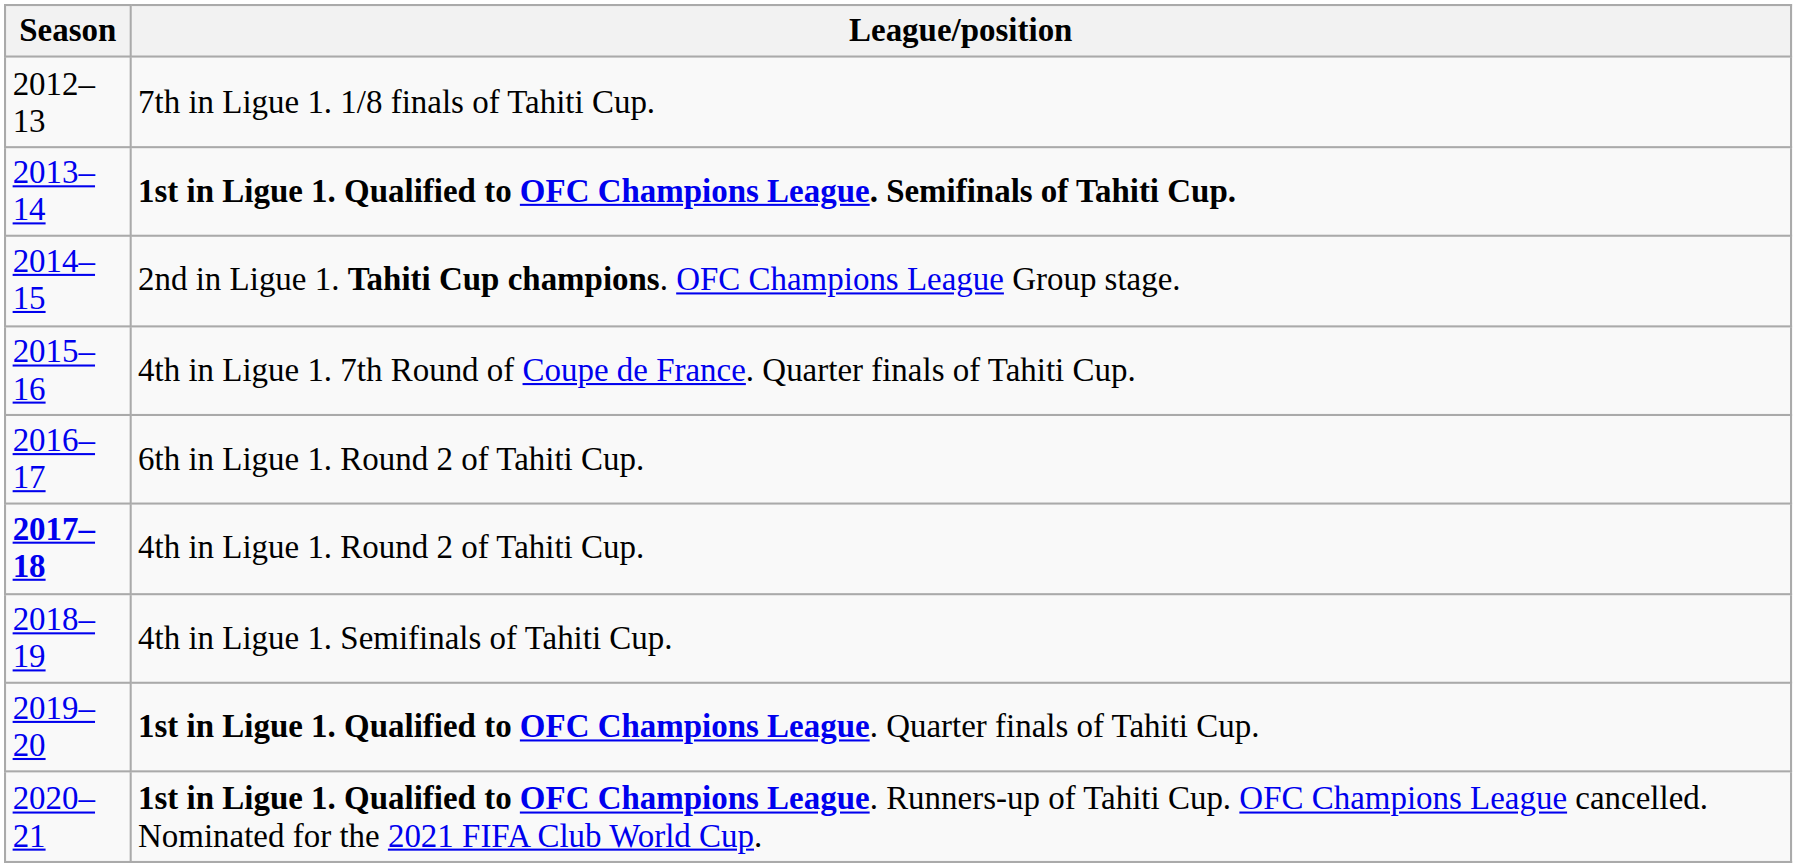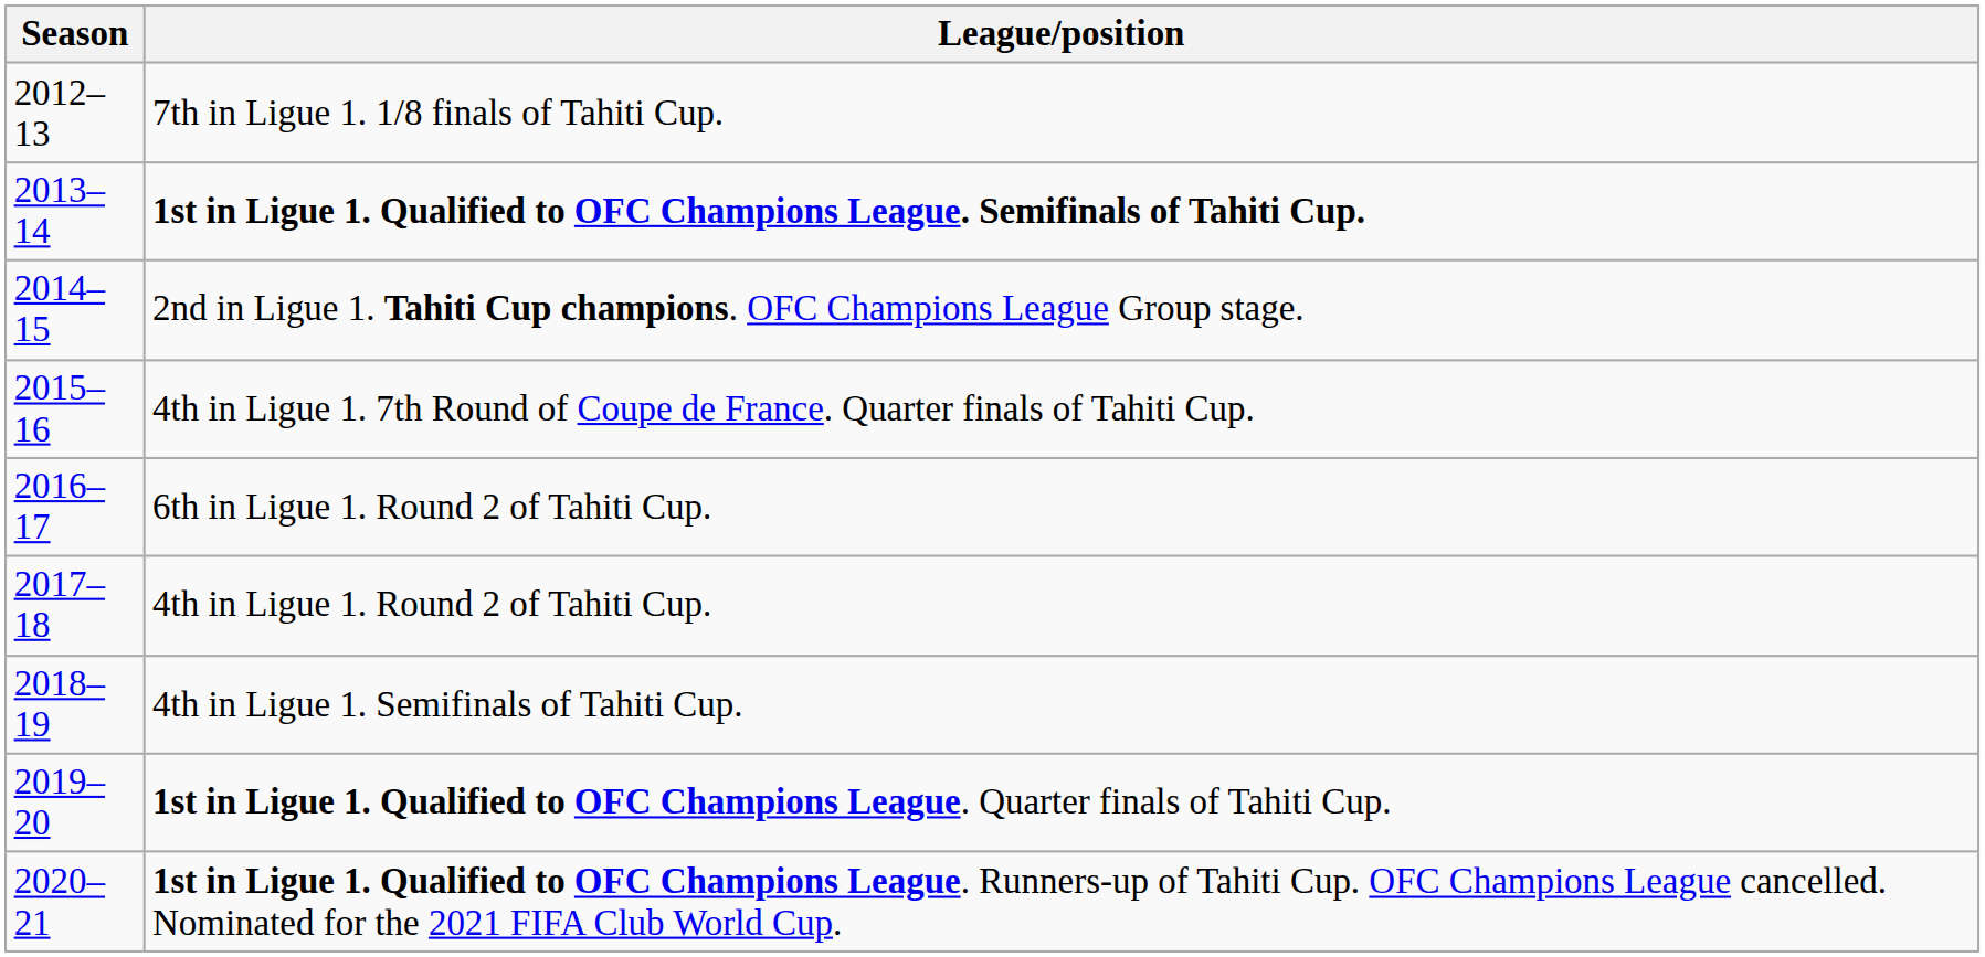4th in Ligue 1. Round 2 of Tahiti Cup. | Season: bold -> normal
